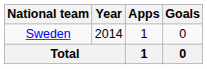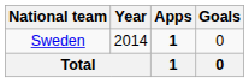Sweden | Apps: normal -> bold
